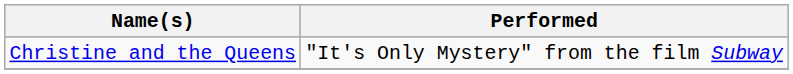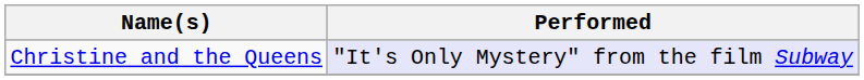Christine and the Queens | Performed: no background -> lavender background
